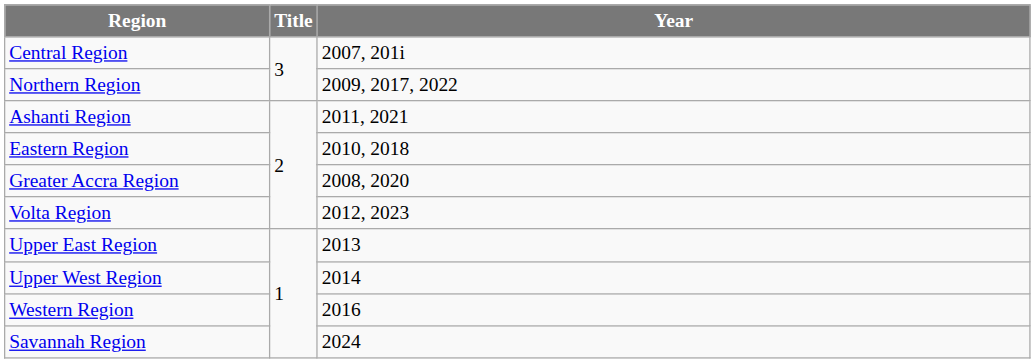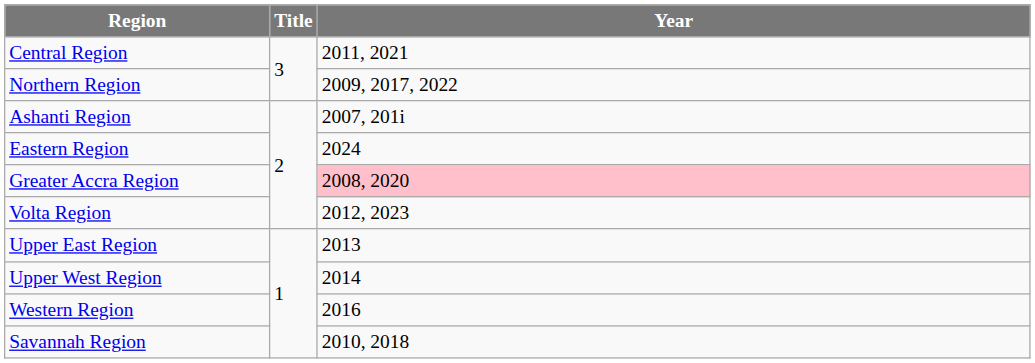Central Region | Year: 2007, 201i -> 2011, 2021
Ashanti Region | Year: 2011, 2021 -> 2007, 201i
Eastern Region | Year: 2010, 2018 -> 2024
Greater Accra Region | Year: no background -> pink background
Savannah Region | Year: 2024 -> 2010, 2018
